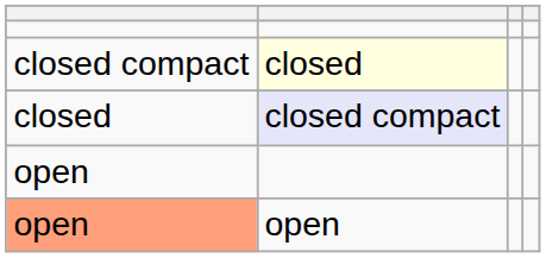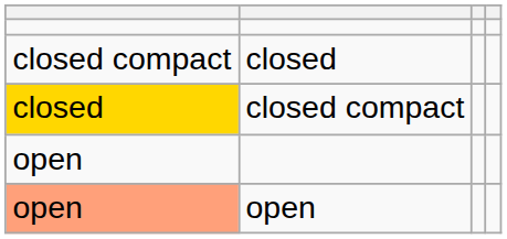row 3 | column 2: lightyellow background -> no background
row 4 | column 1: no background -> gold background
row 4 | column 2: lavender background -> no background
